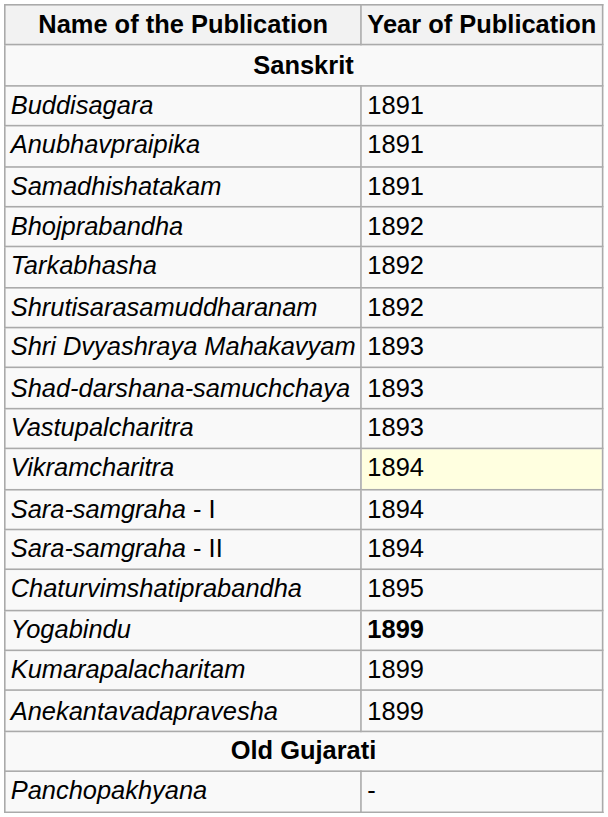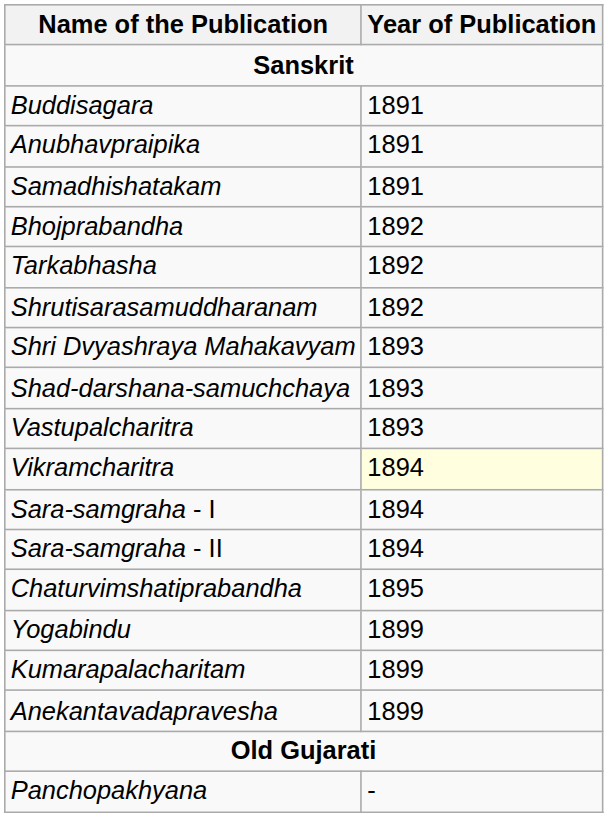Yogabindu | Year of Publication: bold -> normal
